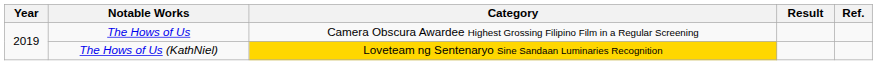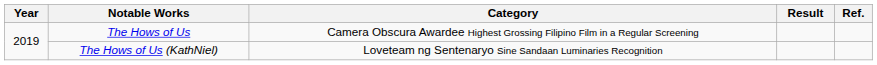The Hows of Us (KathNiel) | Category: gold background -> no background
